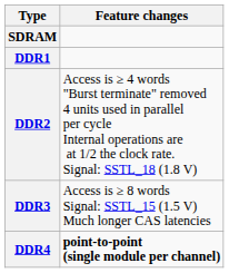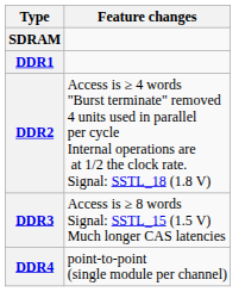DDR4 | Feature changes: bold -> normal
